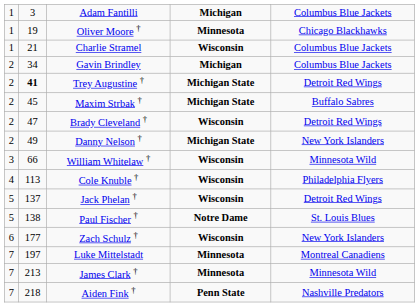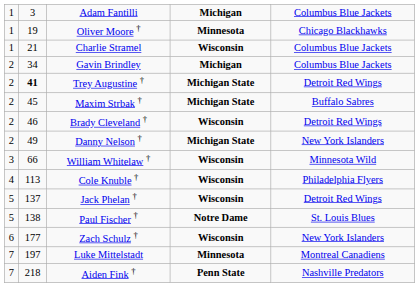Brady Cleveland † | column 2: 47 -> 46
- row: 7 | 213 | James Clark † | Minnesota | Minnesota Wild
